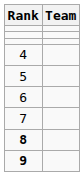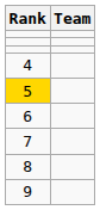row 6 | Rank: no background -> gold background
row 9 | Rank: bold -> normal
row 10 | Rank: bold -> normal
